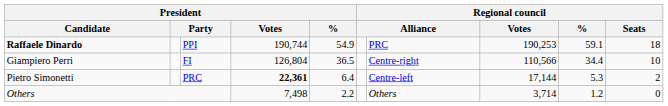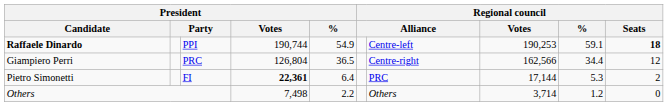Raffaele Dinardo | column 7: PRC -> Centre-left
Raffaele Dinardo | Regional council / Seats: normal -> bold
Giampiero Perri | column 3: FI -> PRC
Giampiero Perri | Regional council / Votes: 110,566 -> 162,566
Giampiero Perri | Regional council / Seats: 10 -> 12
Pietro Simonetti | column 3: PRC -> FI
Pietro Simonetti | column 7: Centre-left -> PRC
